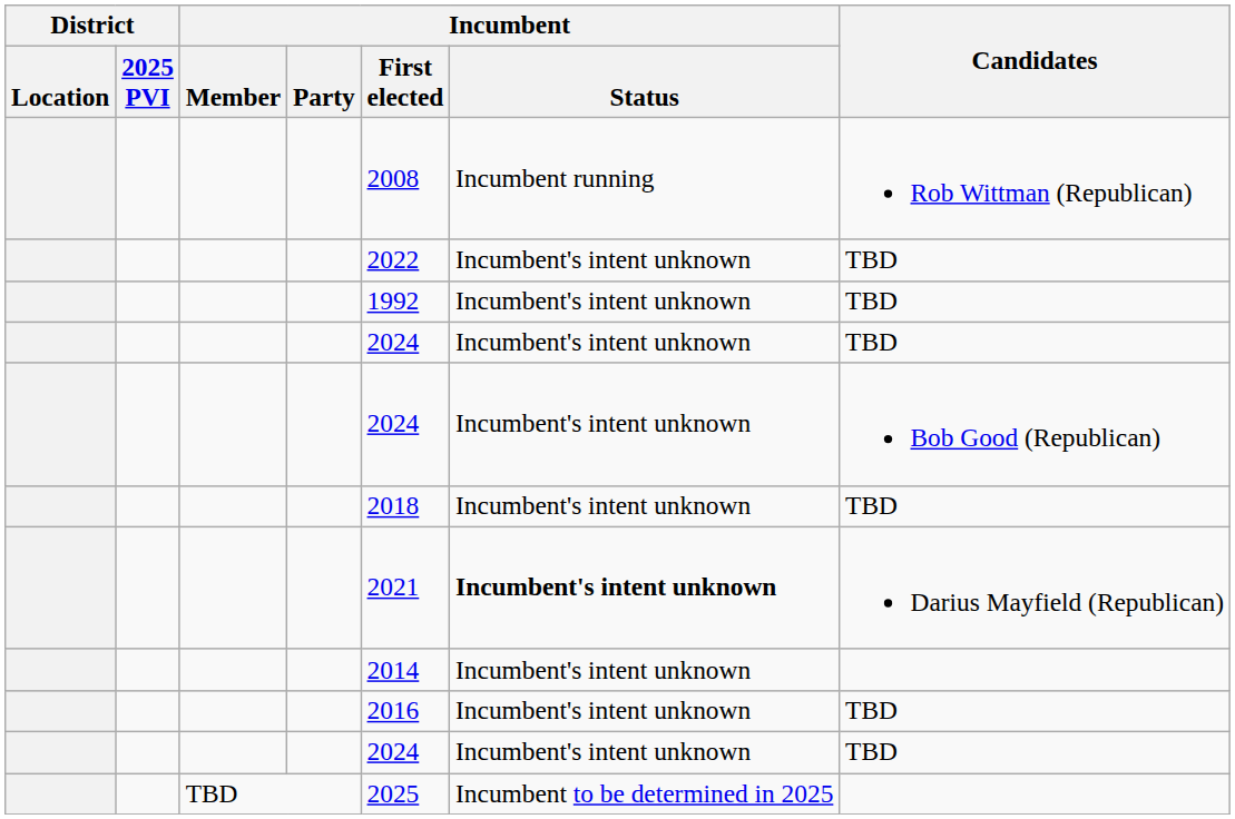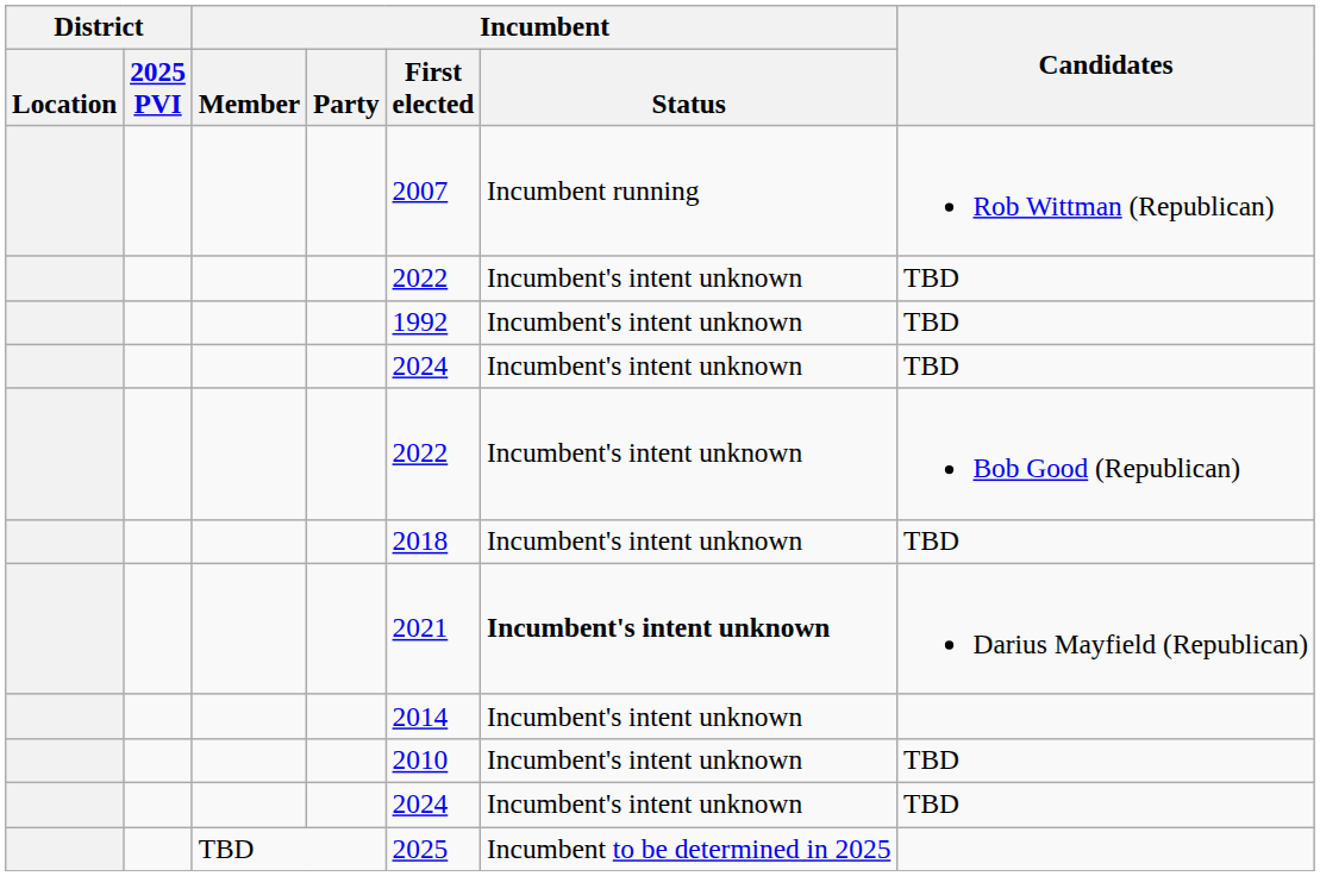row 3 | Incumbent / First elected: 2008 -> 2007
row 7 | Incumbent / First elected: 2024 -> 2022
row 11 | Incumbent / First elected: 2016 -> 2010
